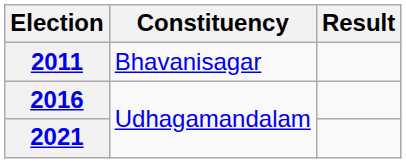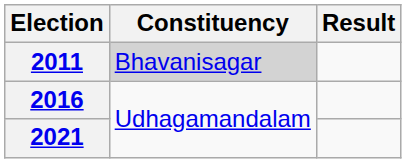2011 | Constituency: no background -> lightgrey background
